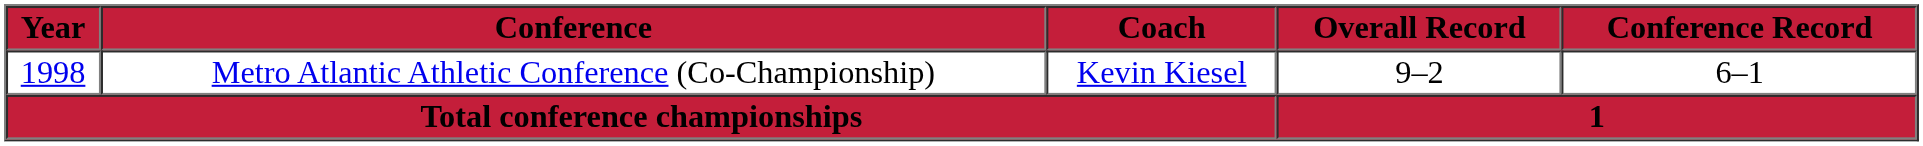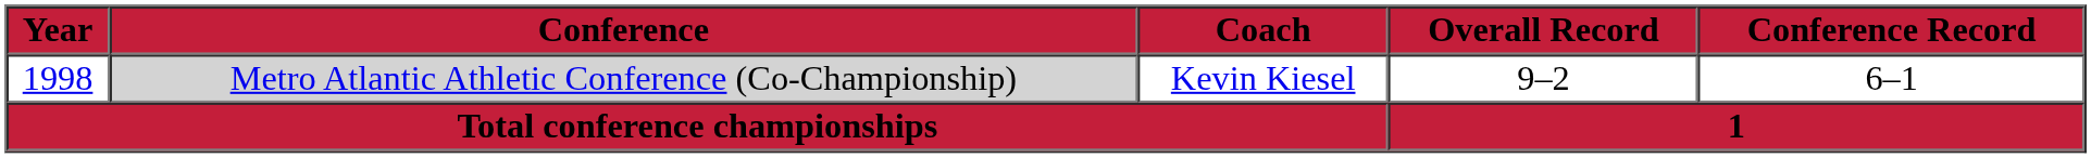1998 | Conference: no background -> lightgrey background
